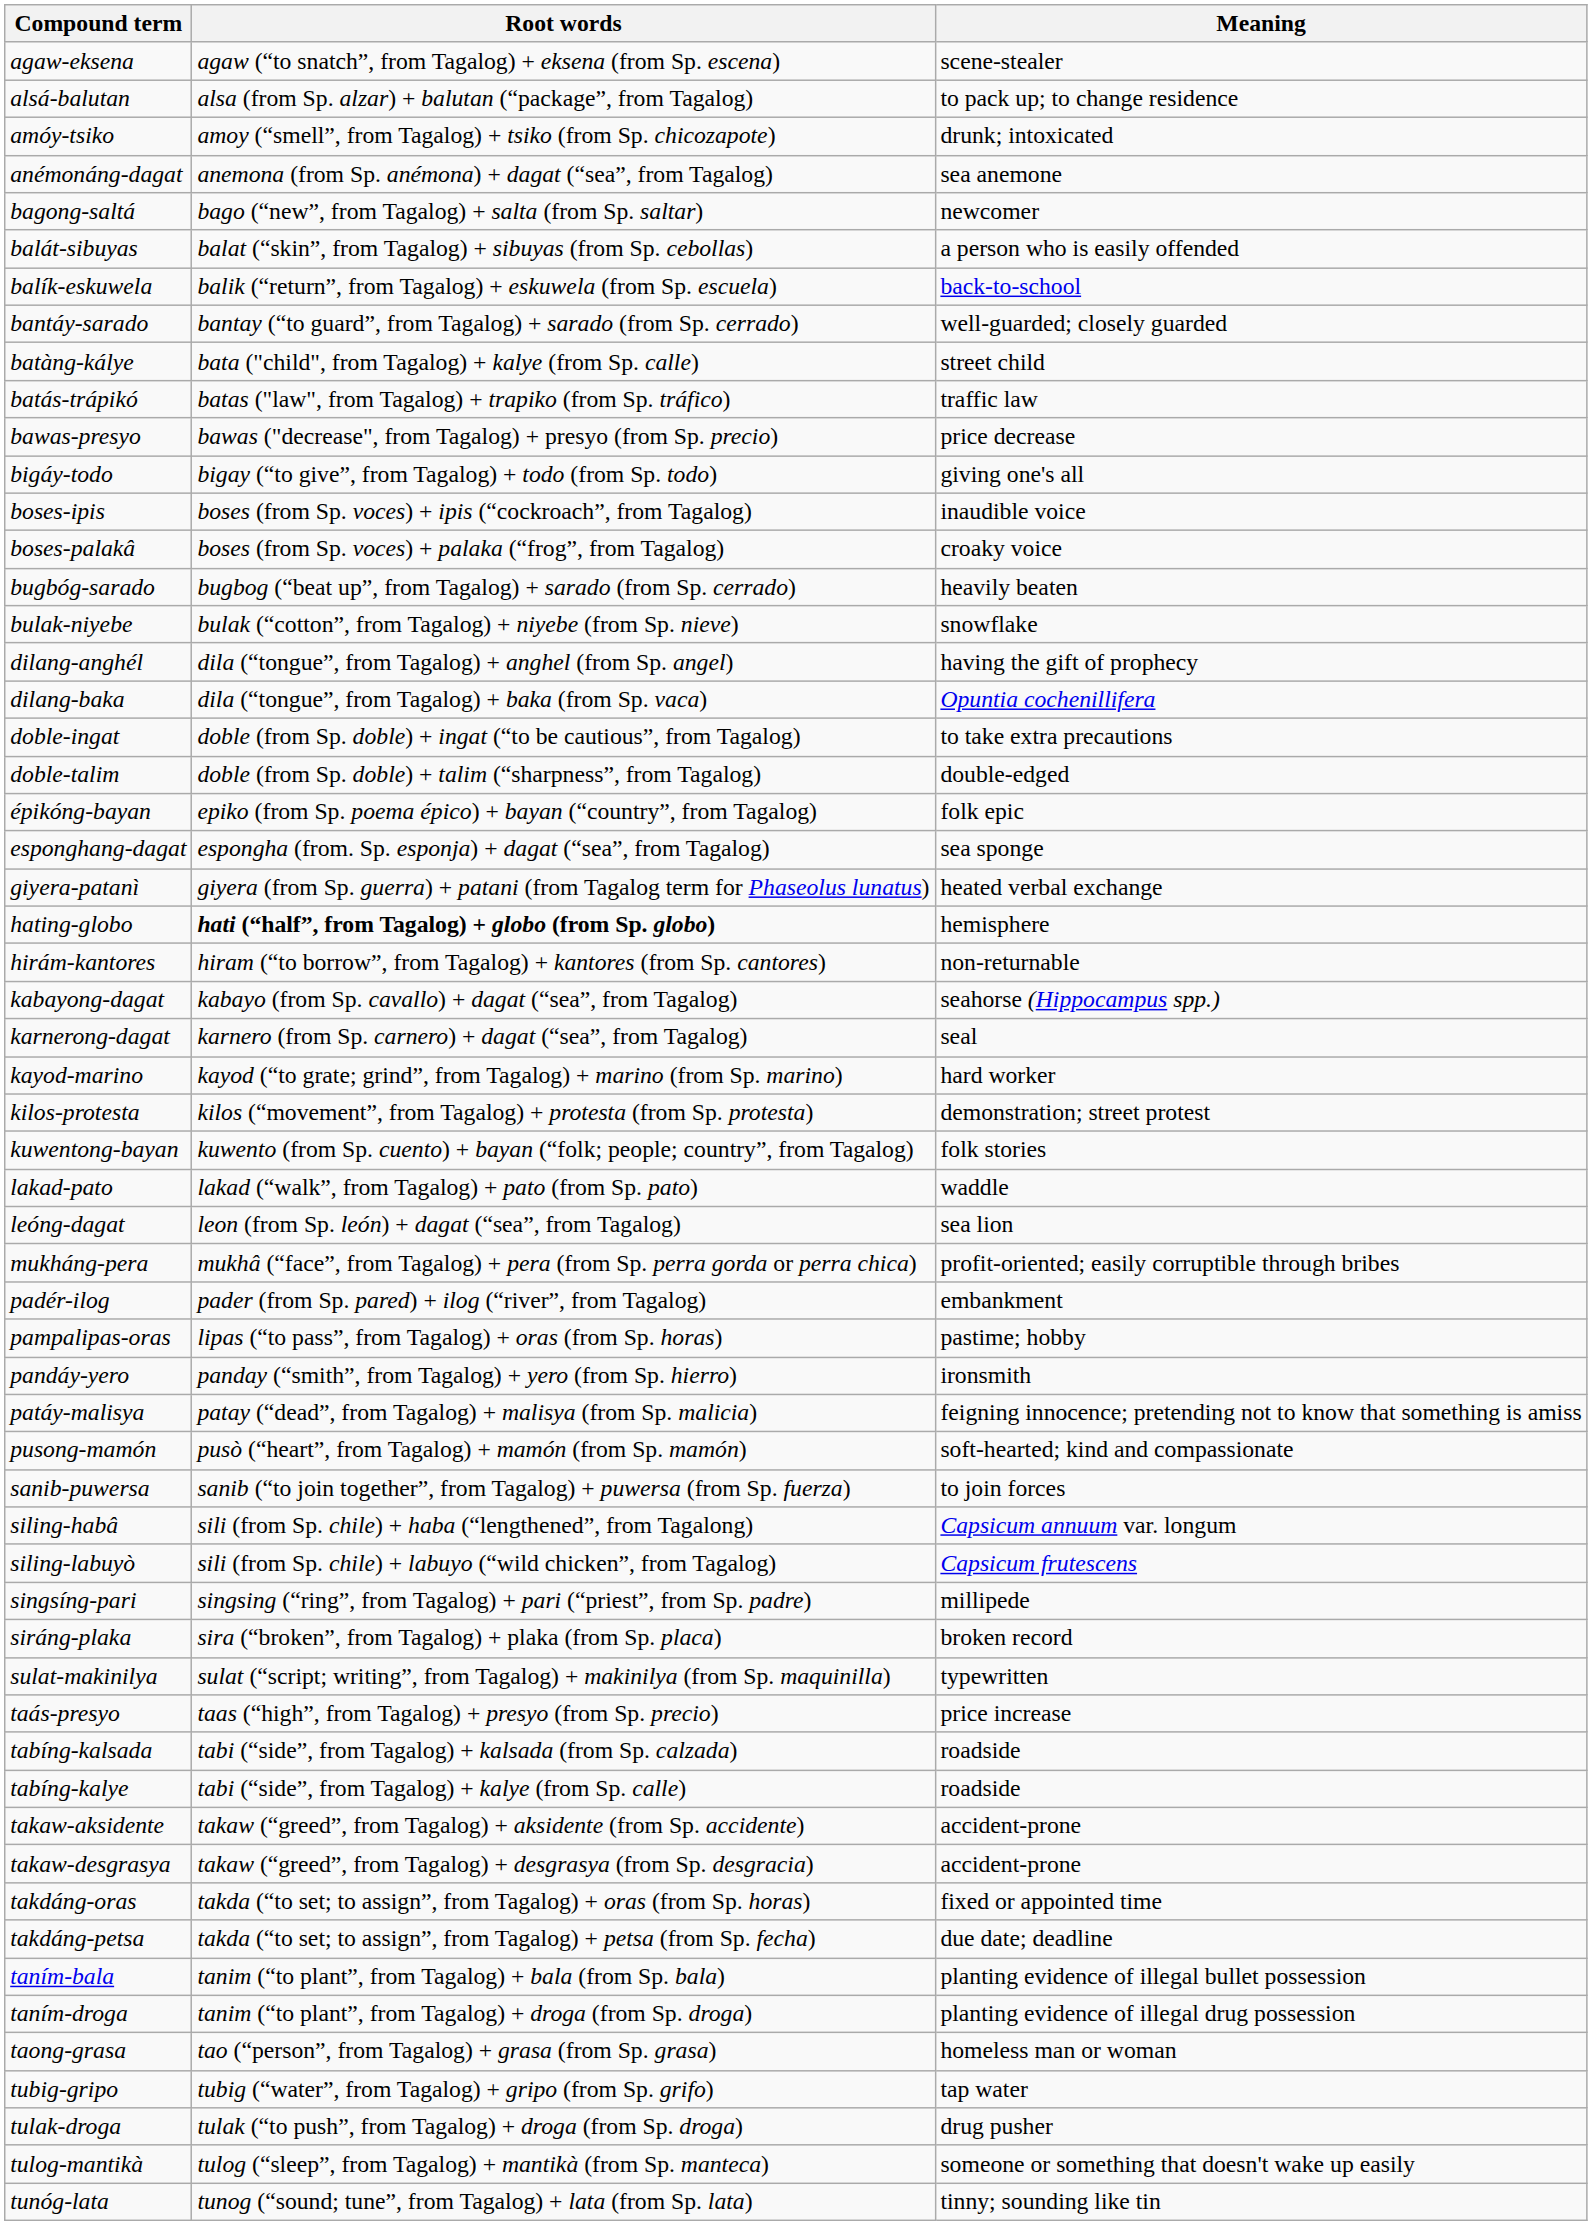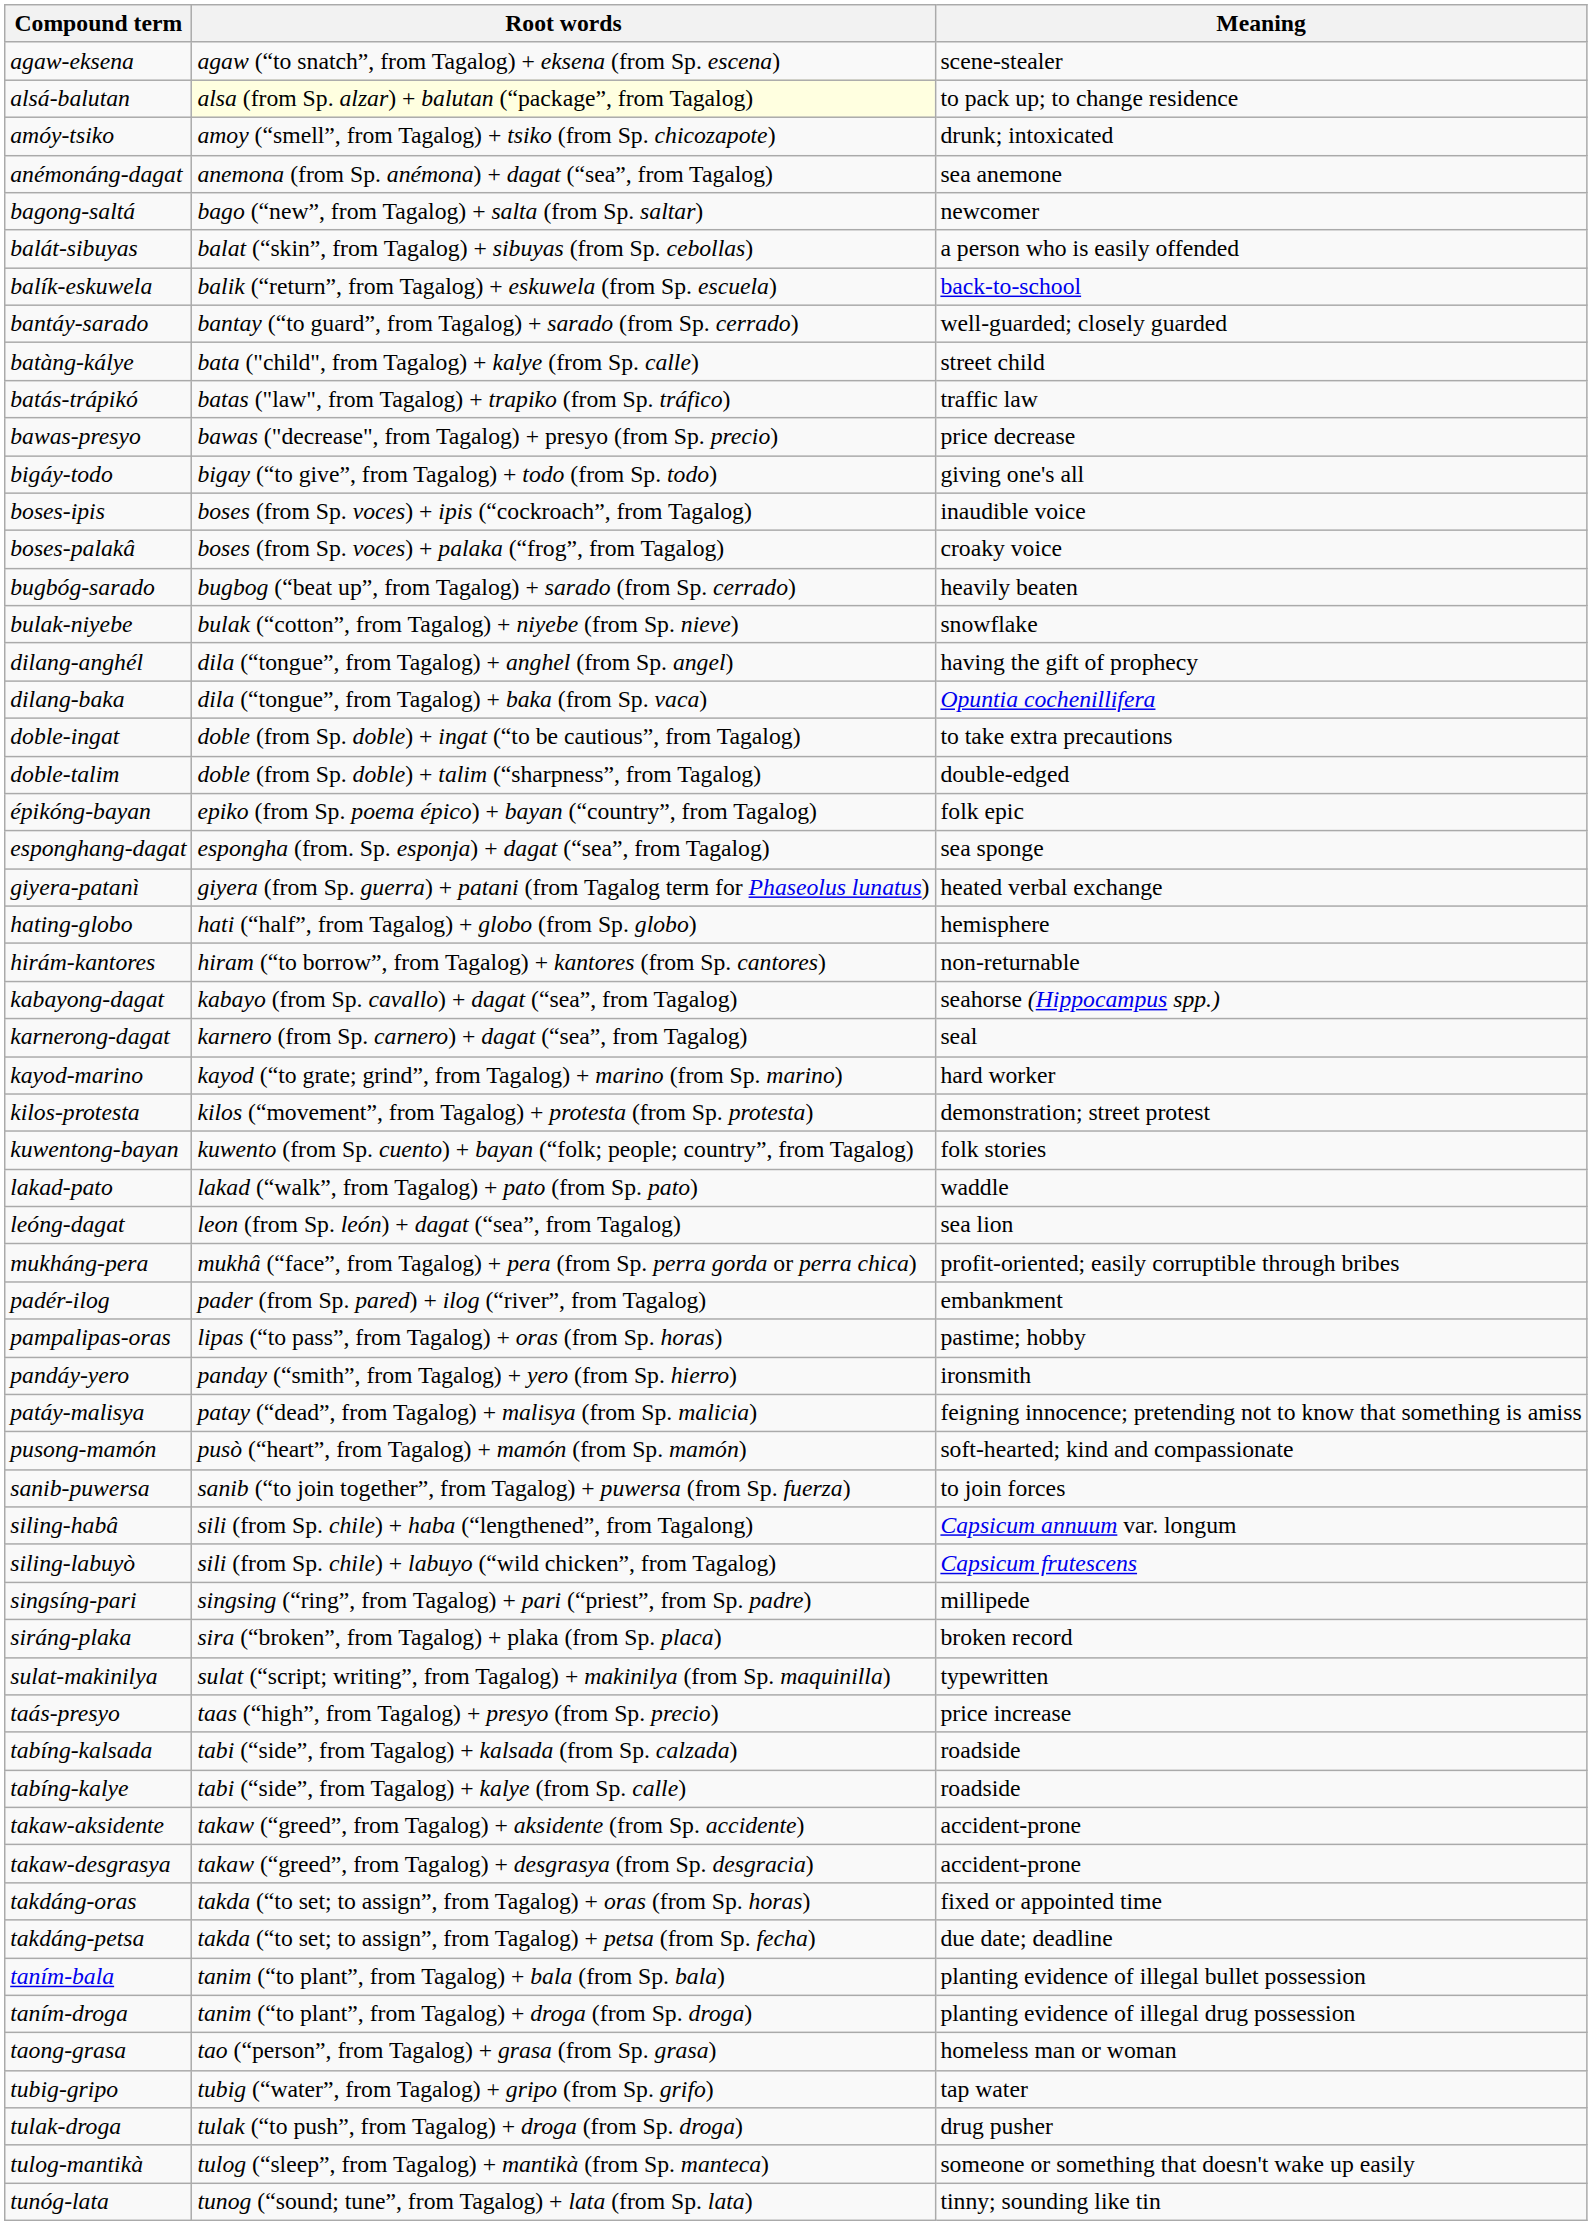alsá-balutan | Root words: no background -> lightyellow background
hating-globo | Root words: bold -> normal
